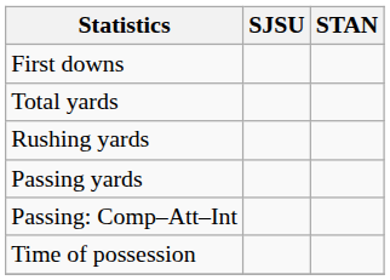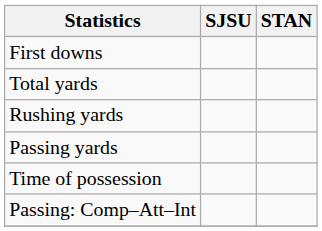rows swapped: Passing: Comp–Att–Int <-> Time of possession
